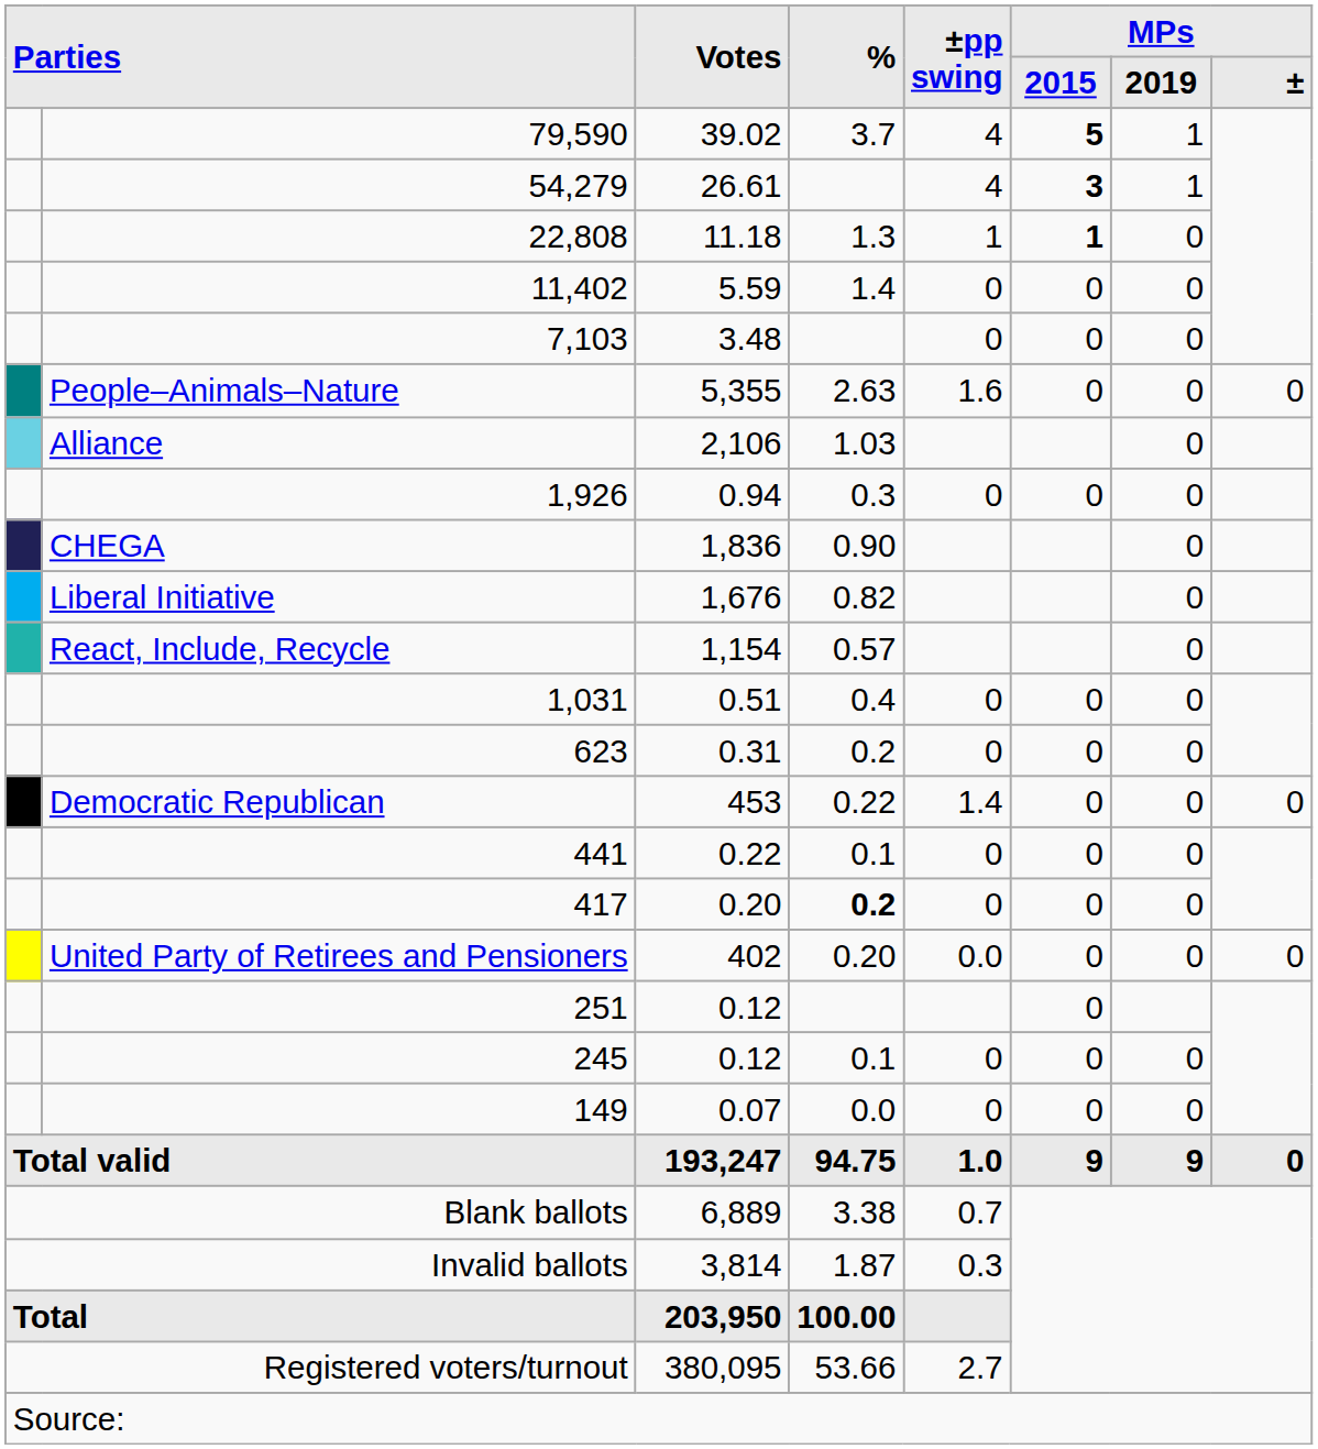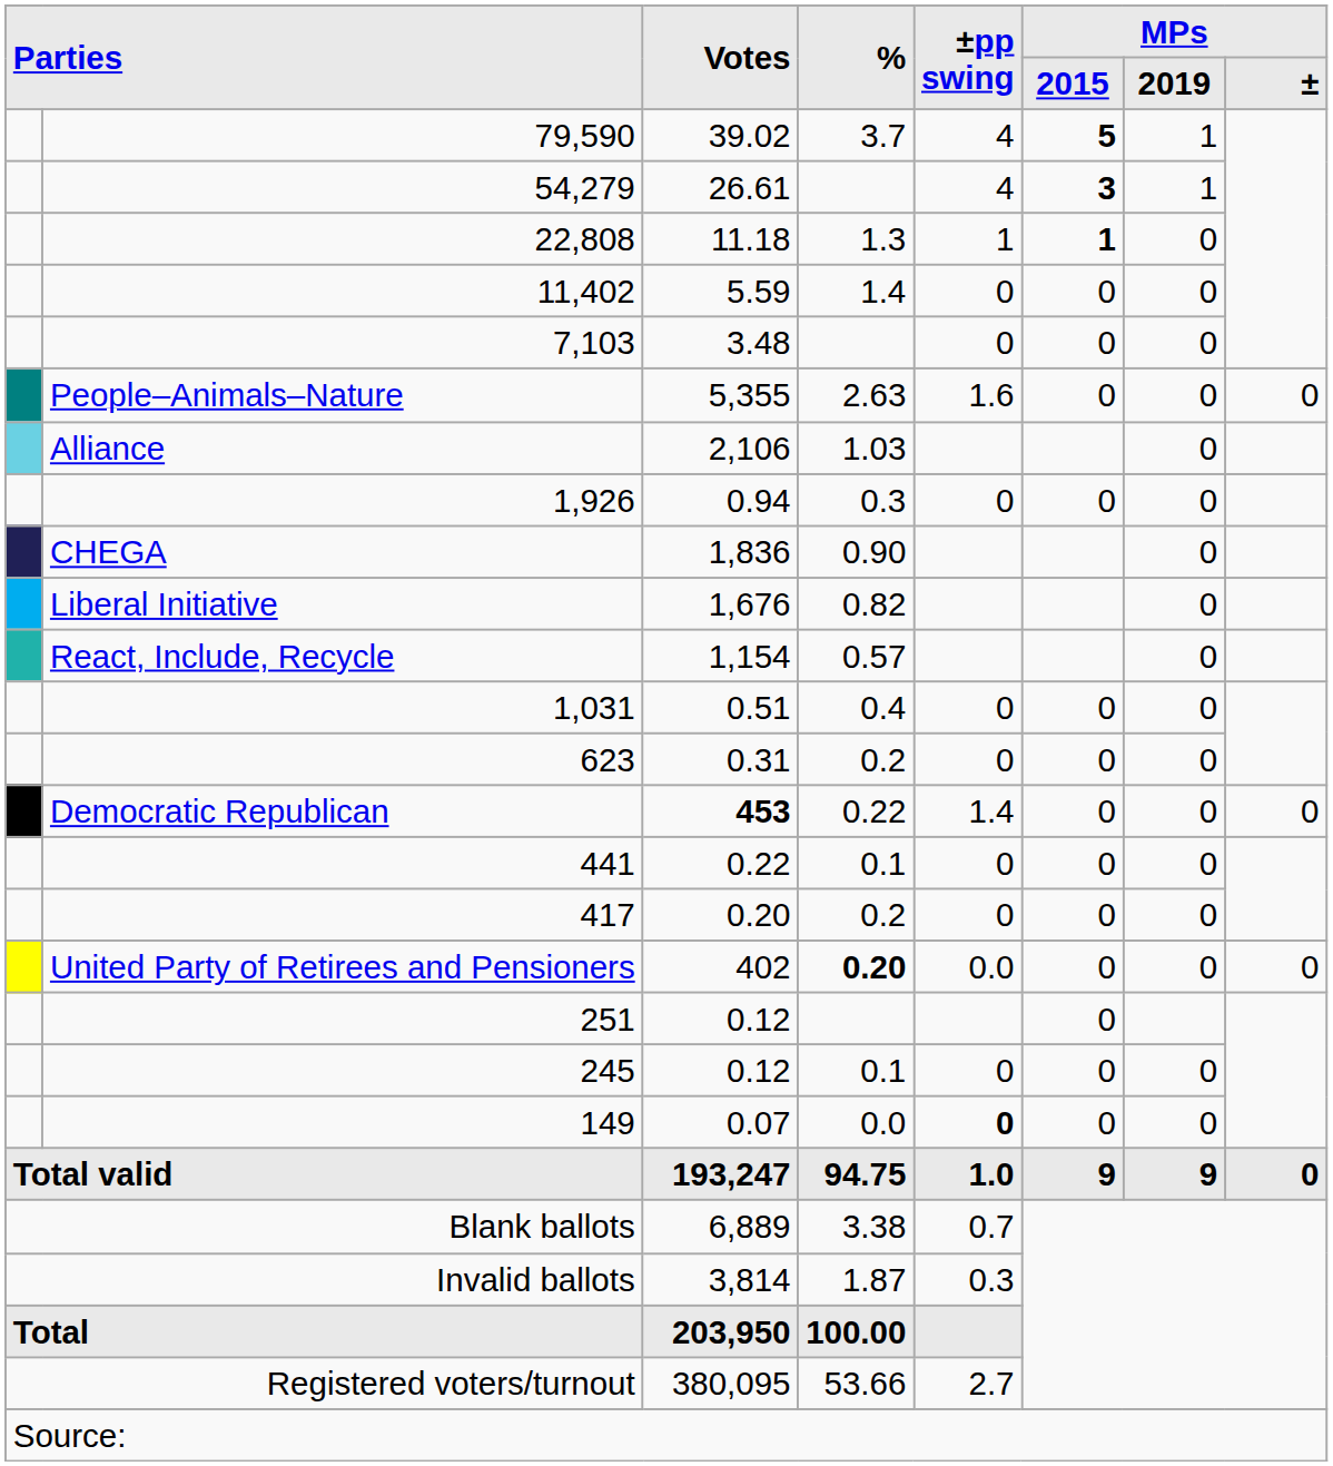Democratic Republican | Votes: normal -> bold
417 | %: bold -> normal
United Party of Retirees and Pensioners | %: normal -> bold
149 | ±pp swing: normal -> bold
